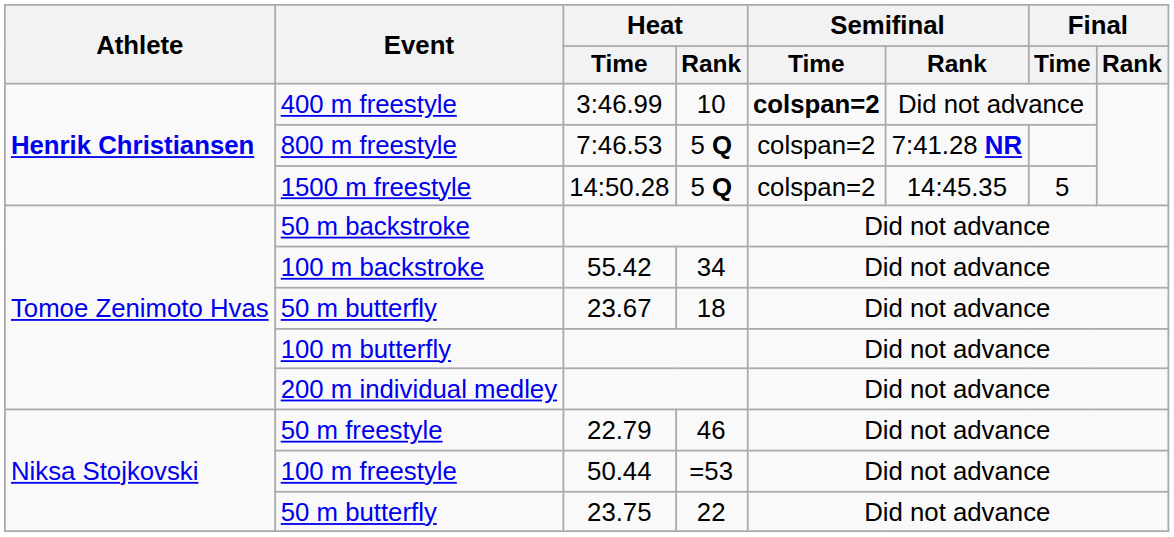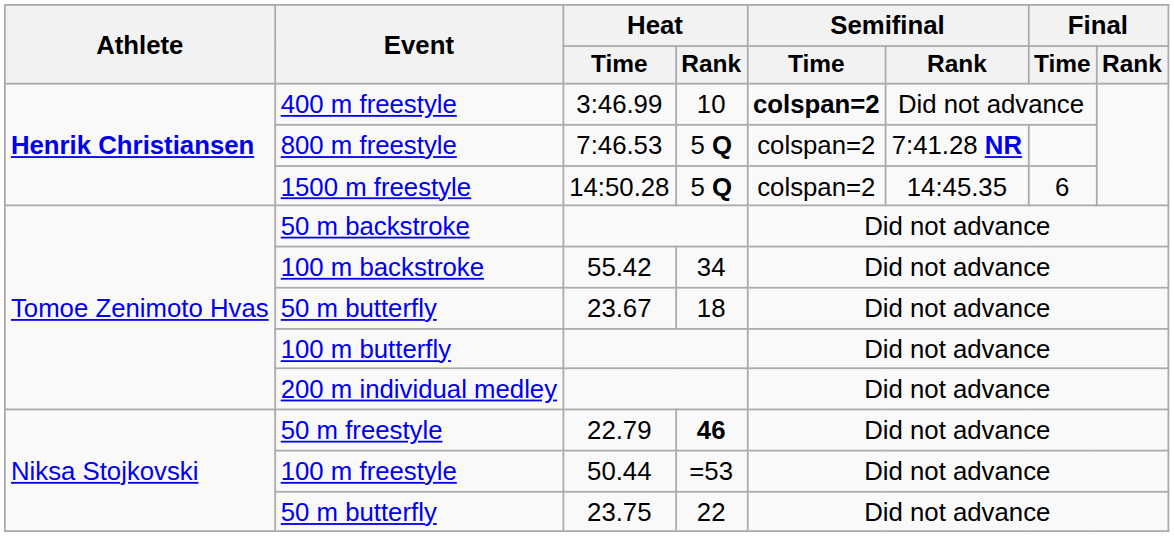1500 m freestyle | Final / Time: 5 -> 6
50 m freestyle | Heat / Rank: normal -> bold
